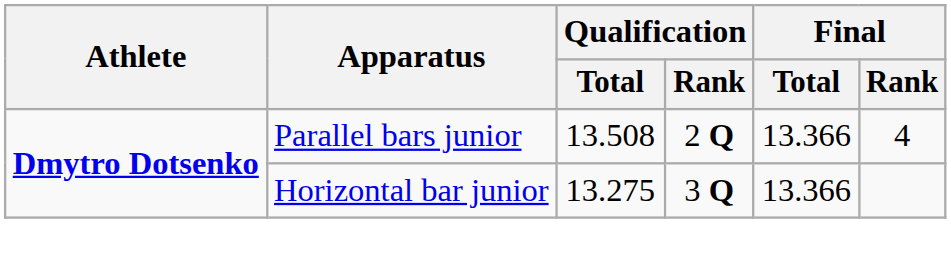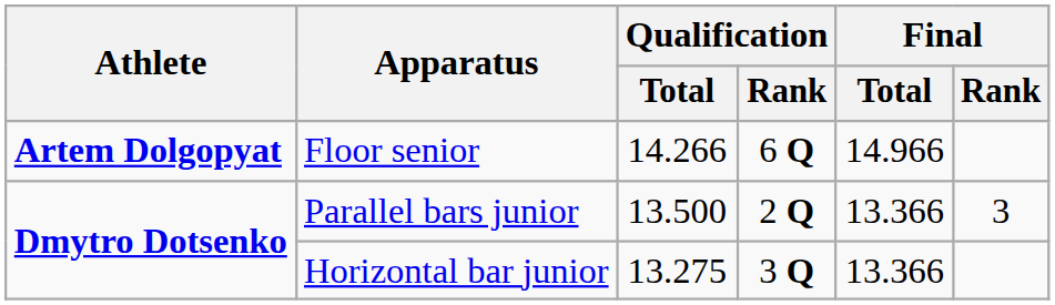+ row: Artem Dolgopyat | Floor senior | 14.266 | 6 Q | 14.966
Parallel bars junior | Qualification / Total: 13.508 -> 13.500
Parallel bars junior | Final / Rank: 4 -> 3
